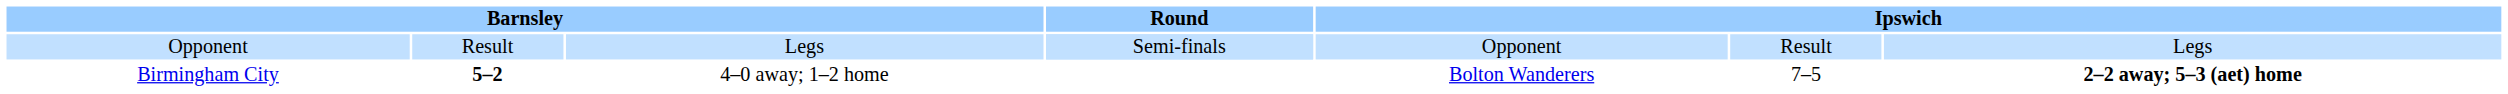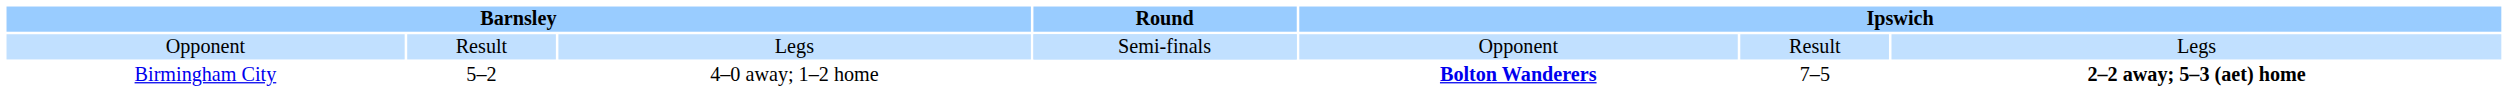Birmingham City | column 2: bold -> normal
Birmingham City | column 5: normal -> bold
